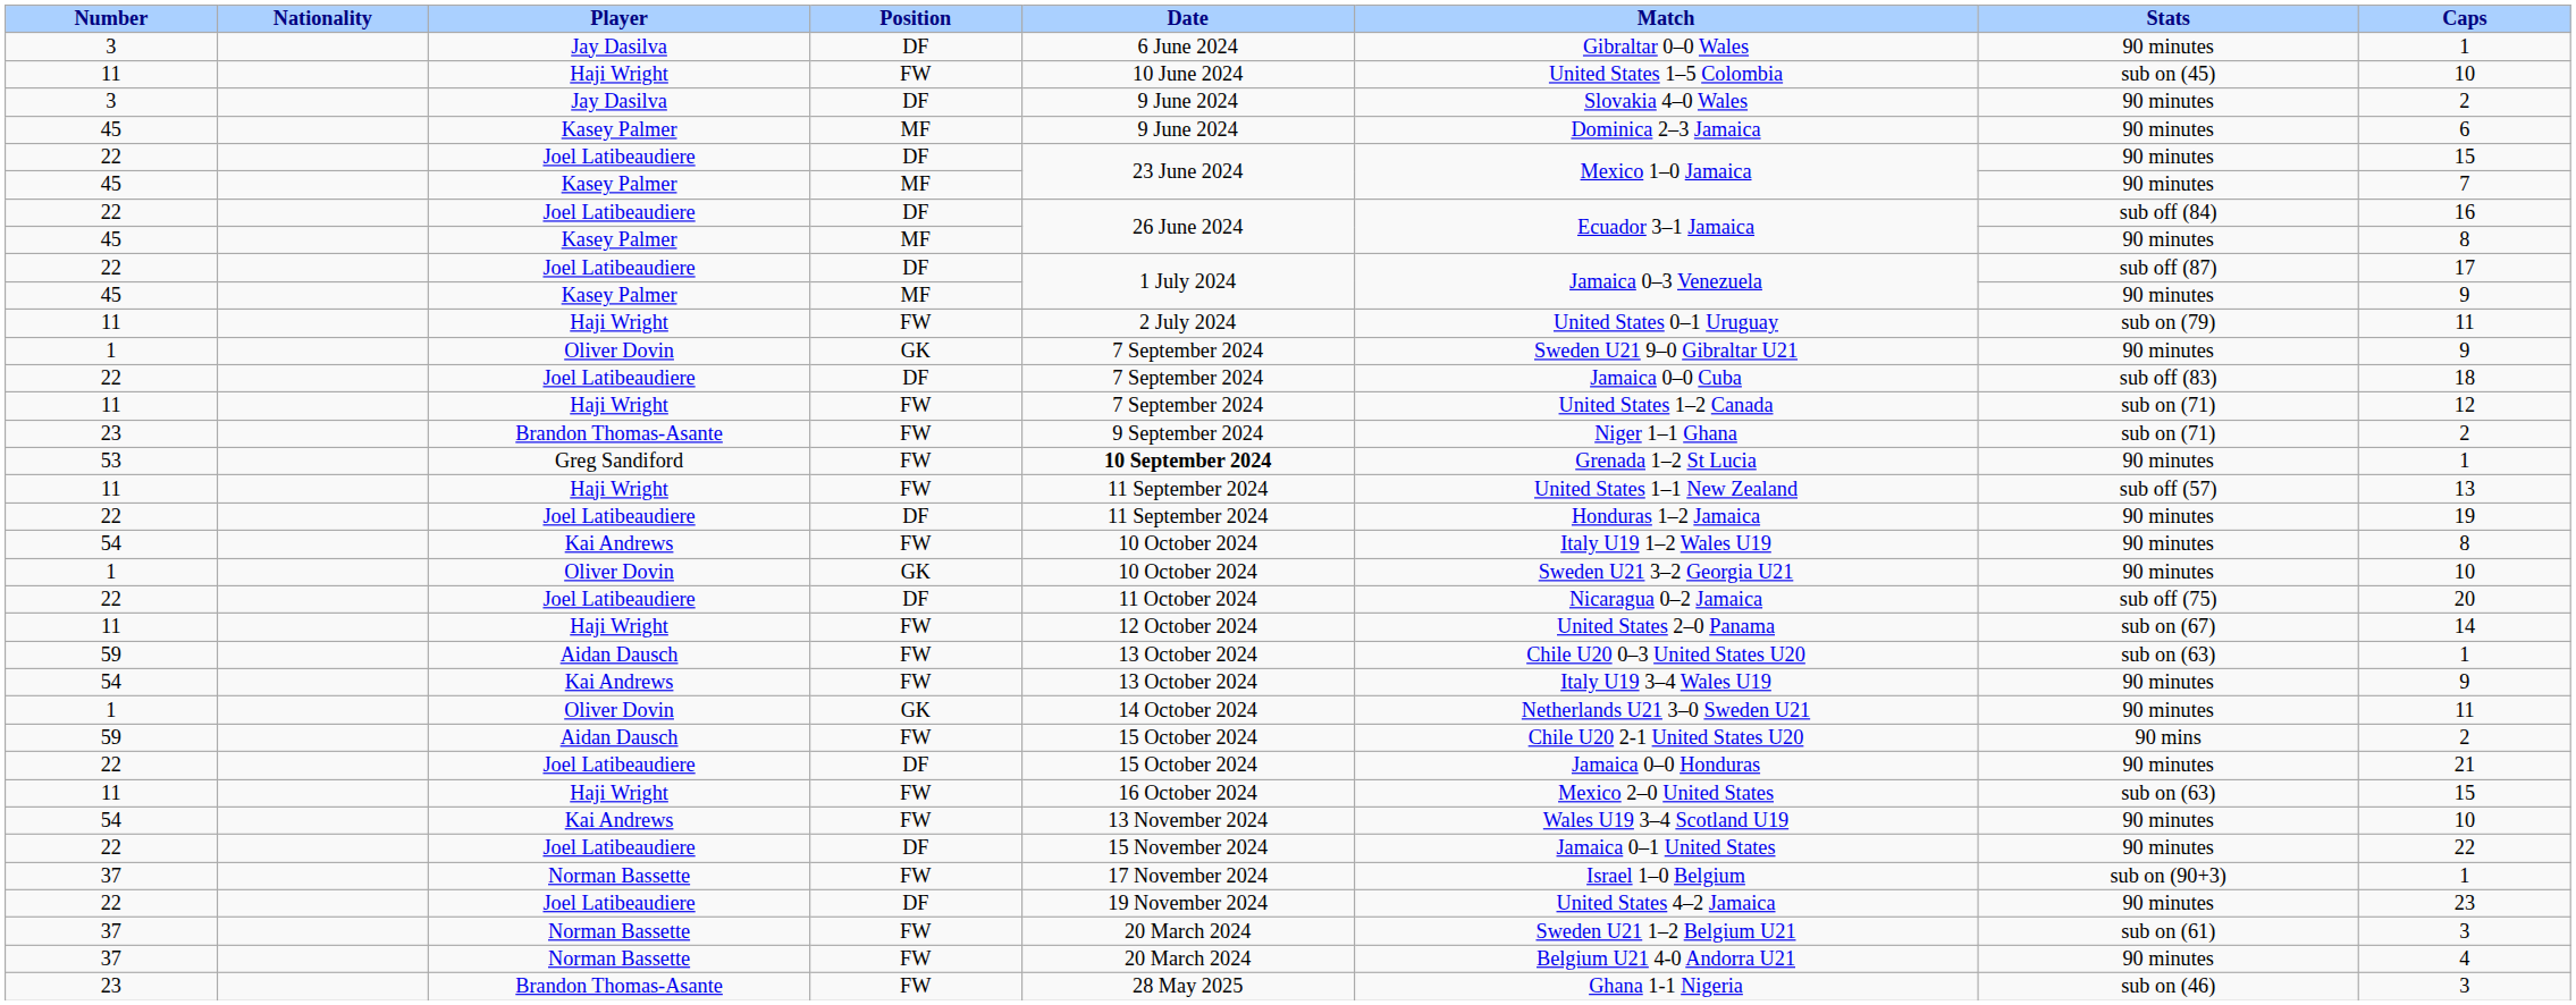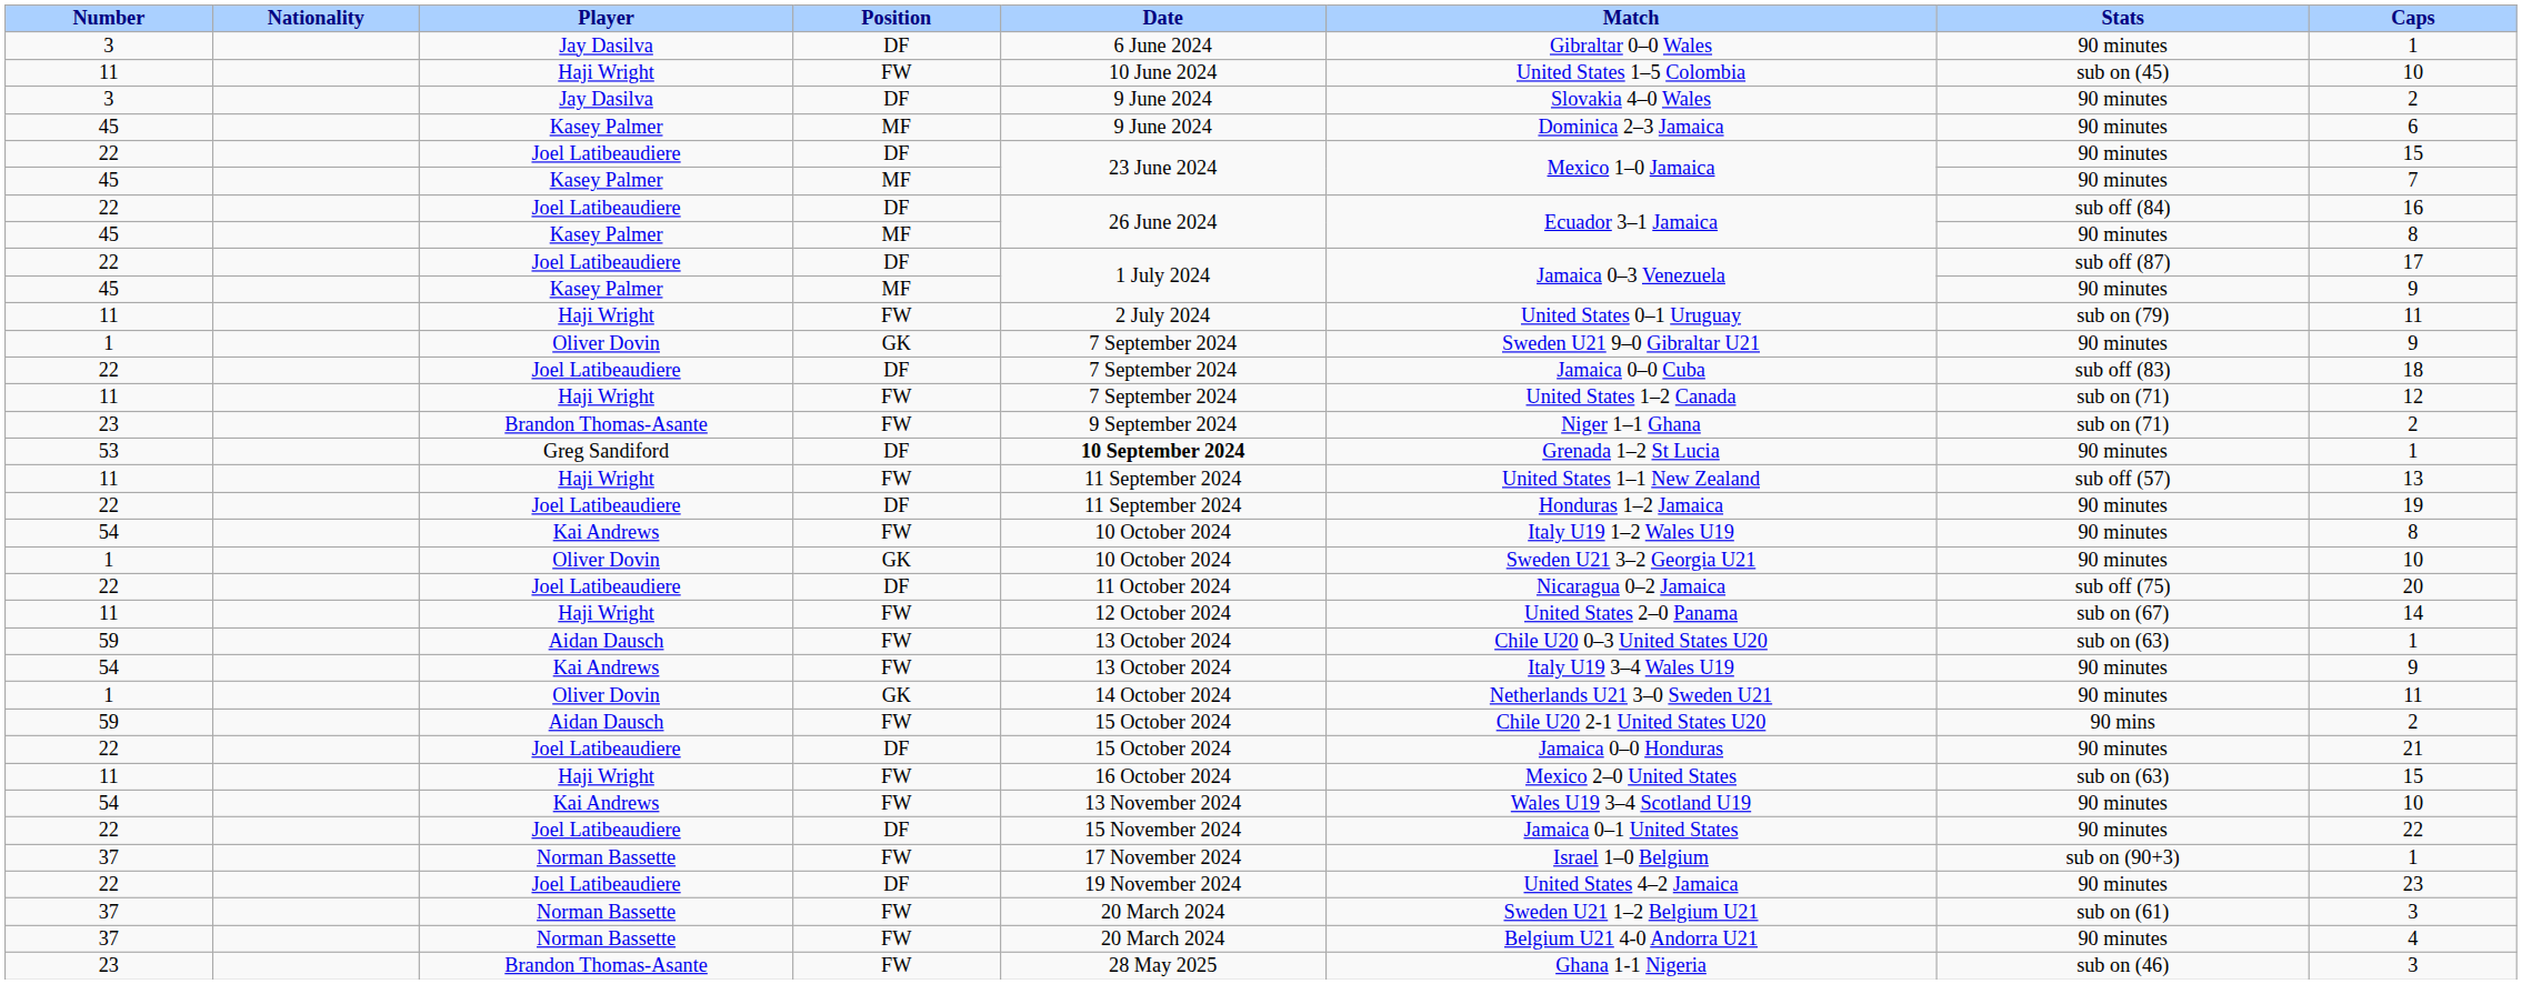53 | Position: FW -> DF
